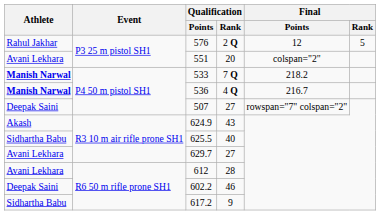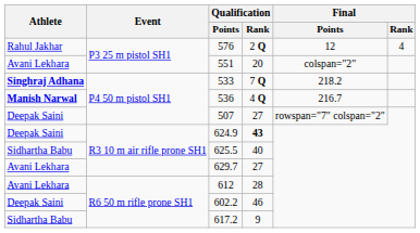576 | Final / Rank: 5 -> 4
533 | Athlete: Manish Narwal -> Singhraj Adhana
624.9 | Athlete: Akash -> Deepak Saini
624.9 | Qualification / Rank: normal -> bold
